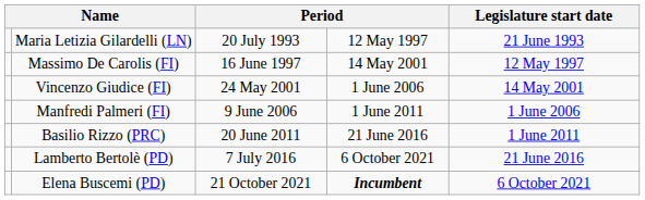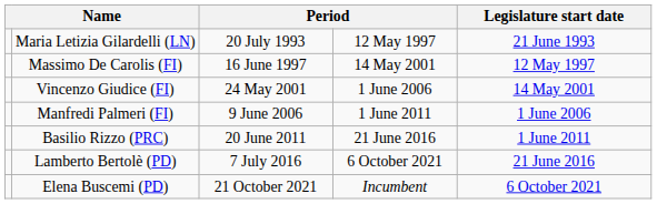Elena Buscemi (PD) | column 4: bold -> normal
